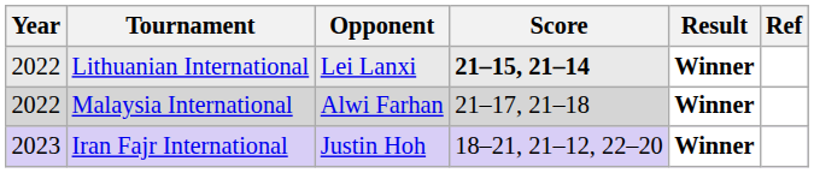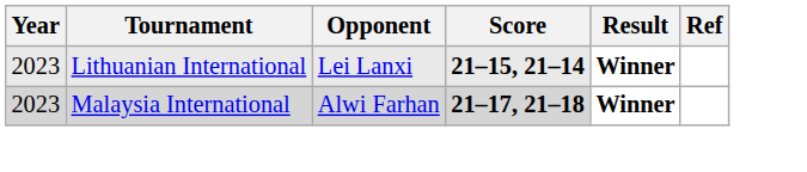Lithuanian International | Year: 2022 -> 2023
Malaysia International | Year: 2022 -> 2023
Malaysia International | Score: normal -> bold
- row: 2023 | Iran Fajr International | Justin Hoh | 18–21, 21–12, 22–20 | Winner
